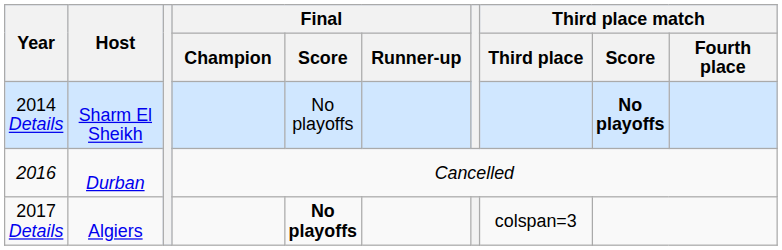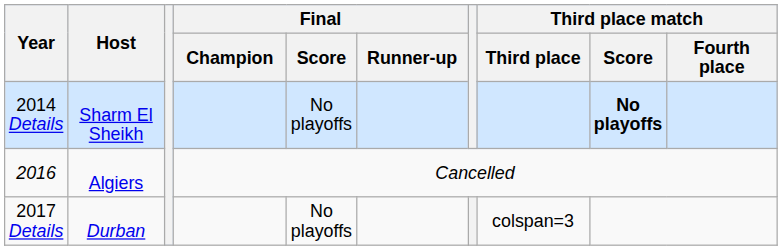2016 | Host: Durban -> Algiers
2017 Details | Host: Algiers -> Durban
2017 Details | Final / Score: bold -> normal
